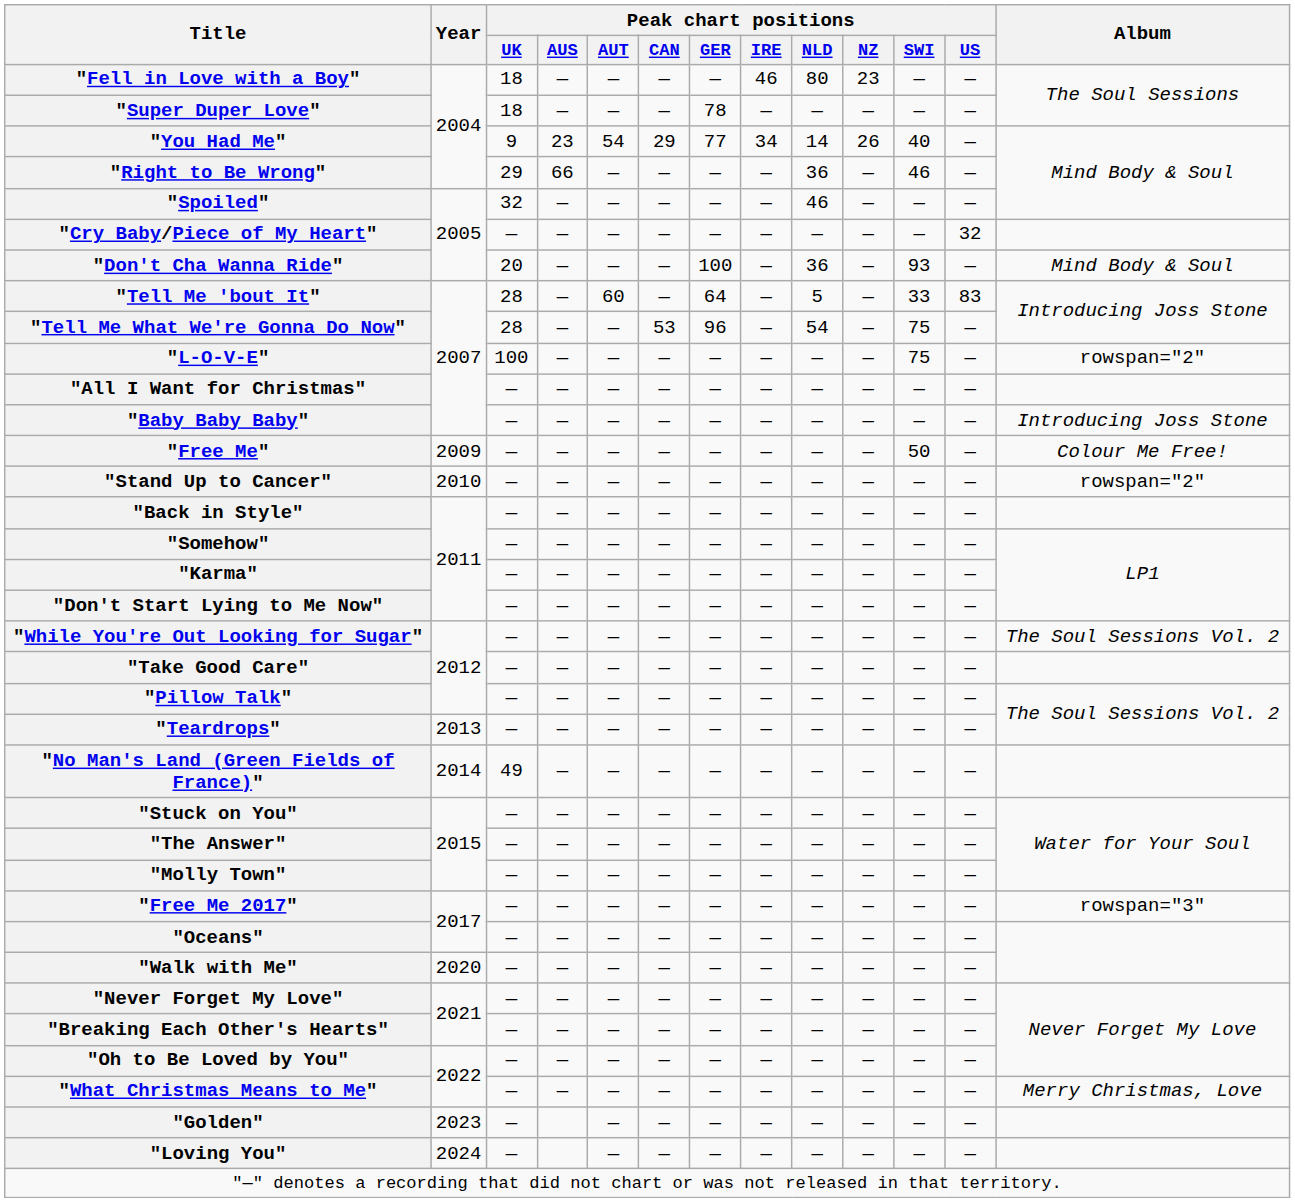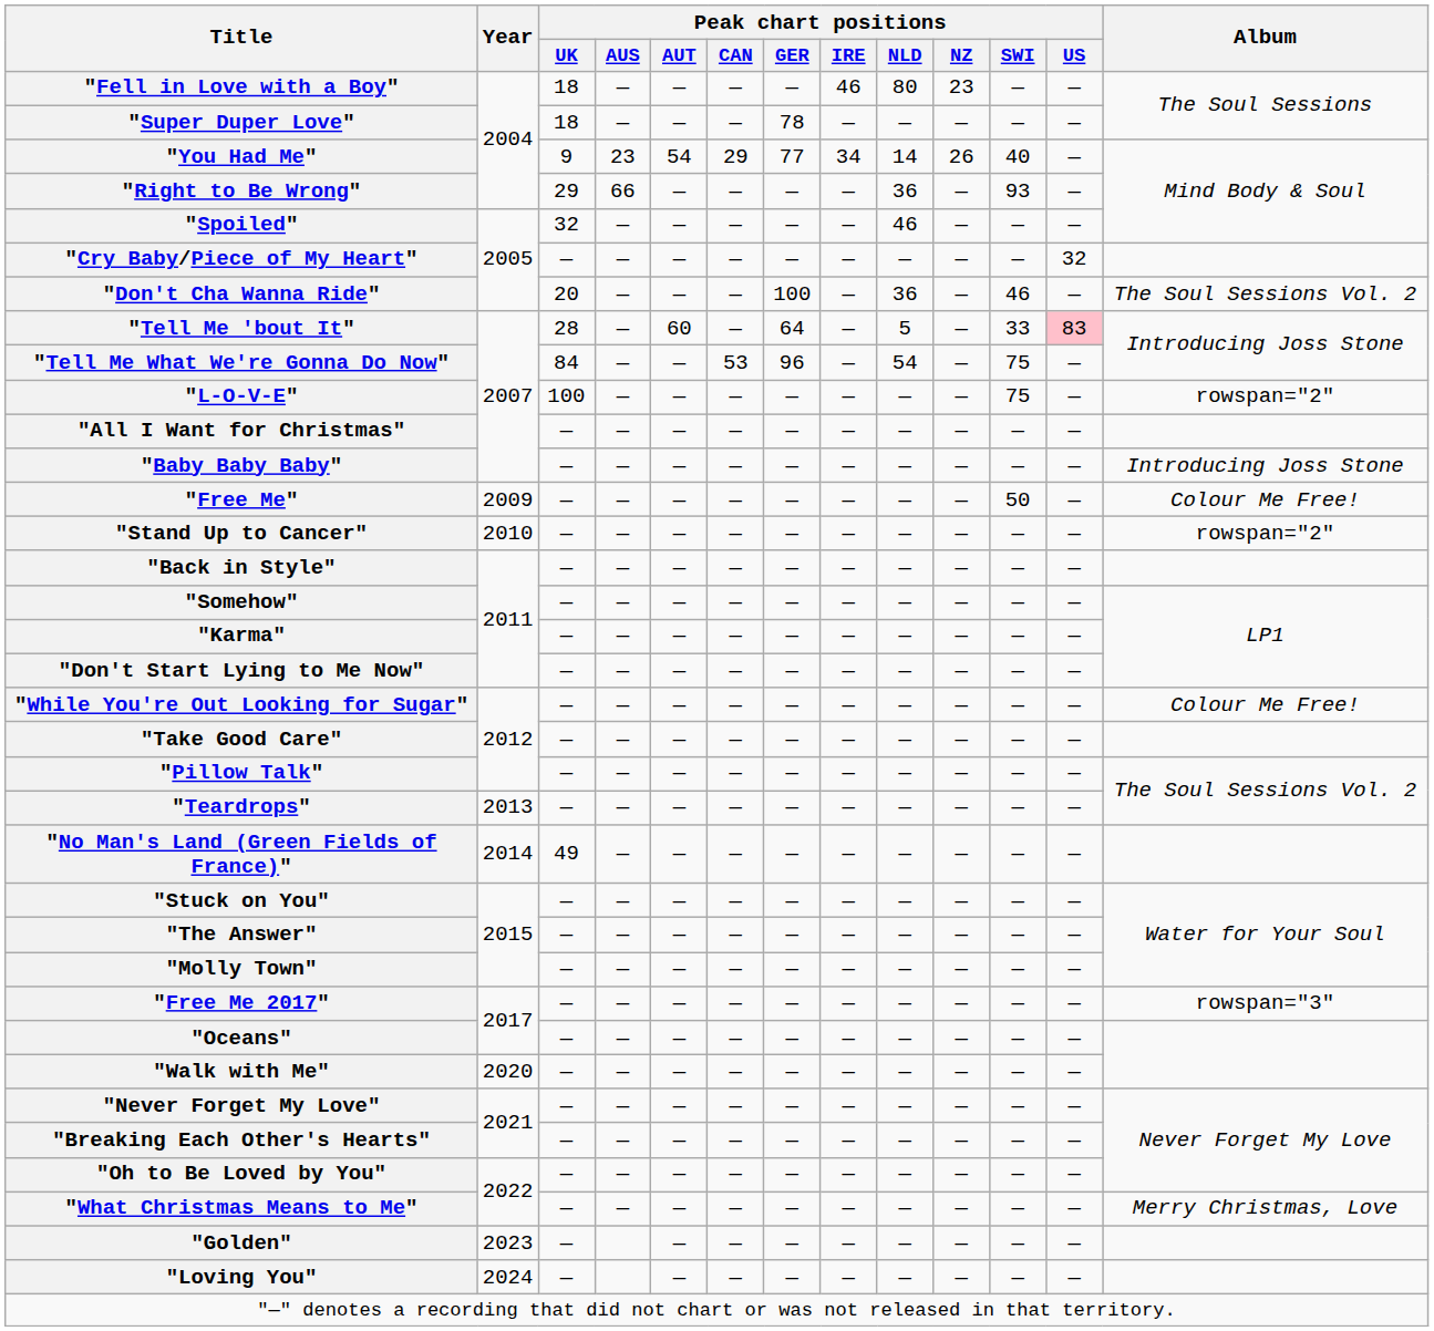"Right to Be Wrong" | Peak chart positions / SWI: 46 -> 93
"Don't Cha Wanna Ride" | Peak chart positions / SWI: 93 -> 46
"Don't Cha Wanna Ride" | Album: Mind Body & Soul -> The Soul Sessions Vol. 2
"Tell Me 'bout It" | Peak chart positions / US: no background -> pink background
"Tell Me What We're Gonna Do Now" | Peak chart positions / UK: 28 -> 84
"While You're Out Looking for Sugar" | Album: The Soul Sessions Vol. 2 -> Colour Me Free!
